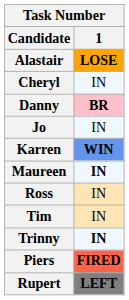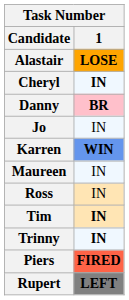Cheryl | 1: normal -> bold
Maureen | 1: bold -> normal
Tim | 1: normal -> bold
